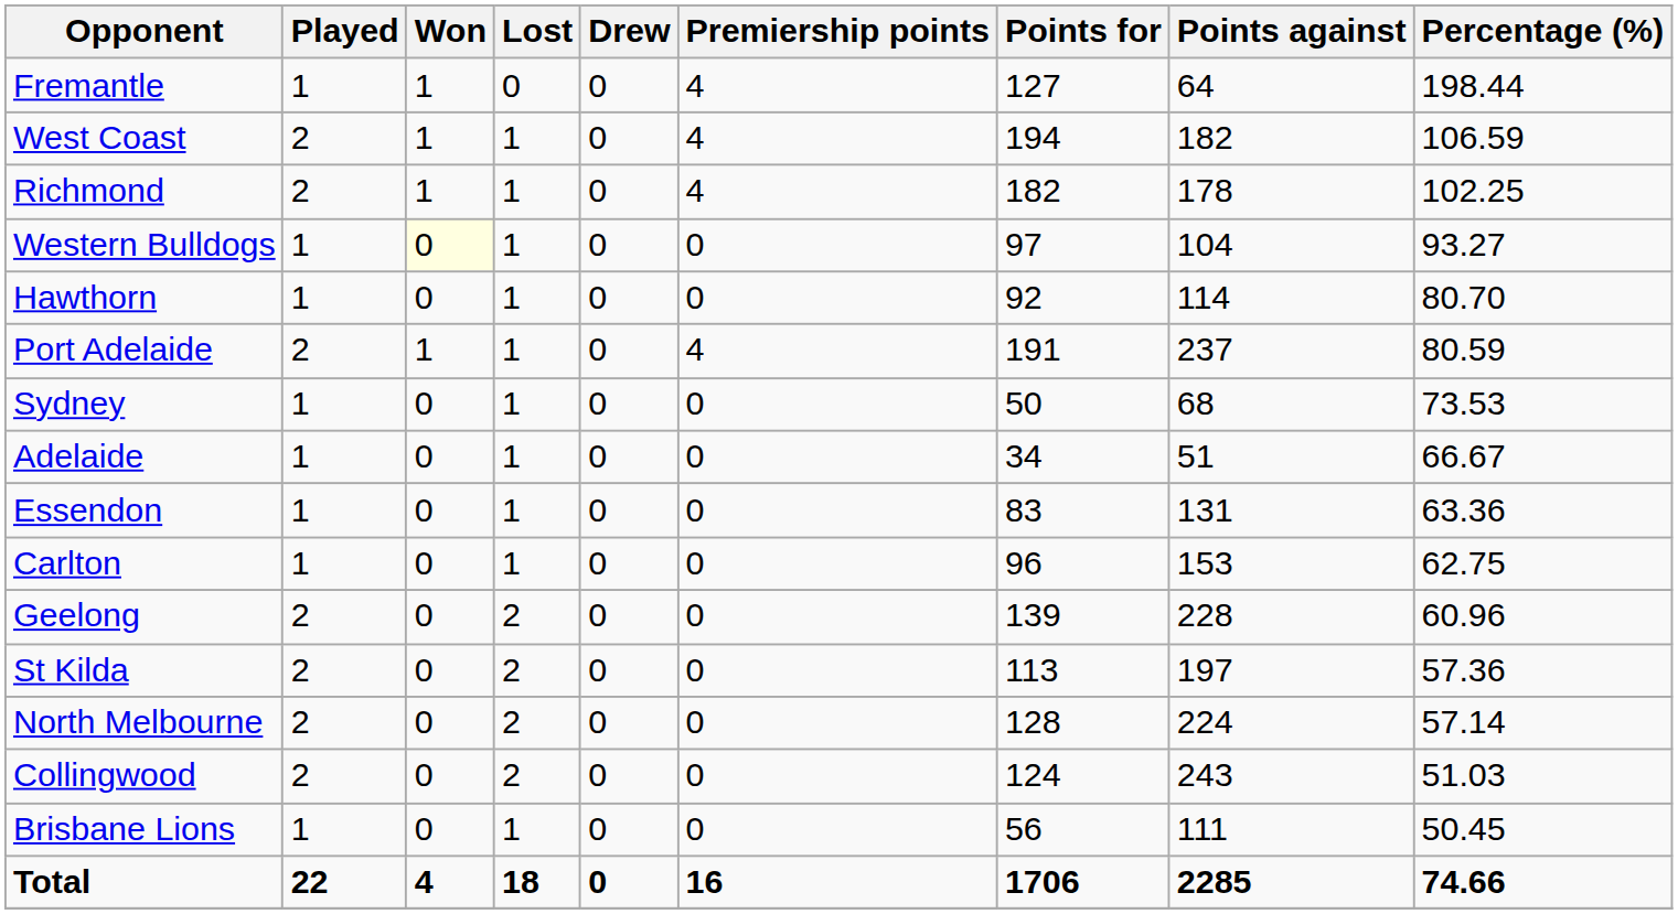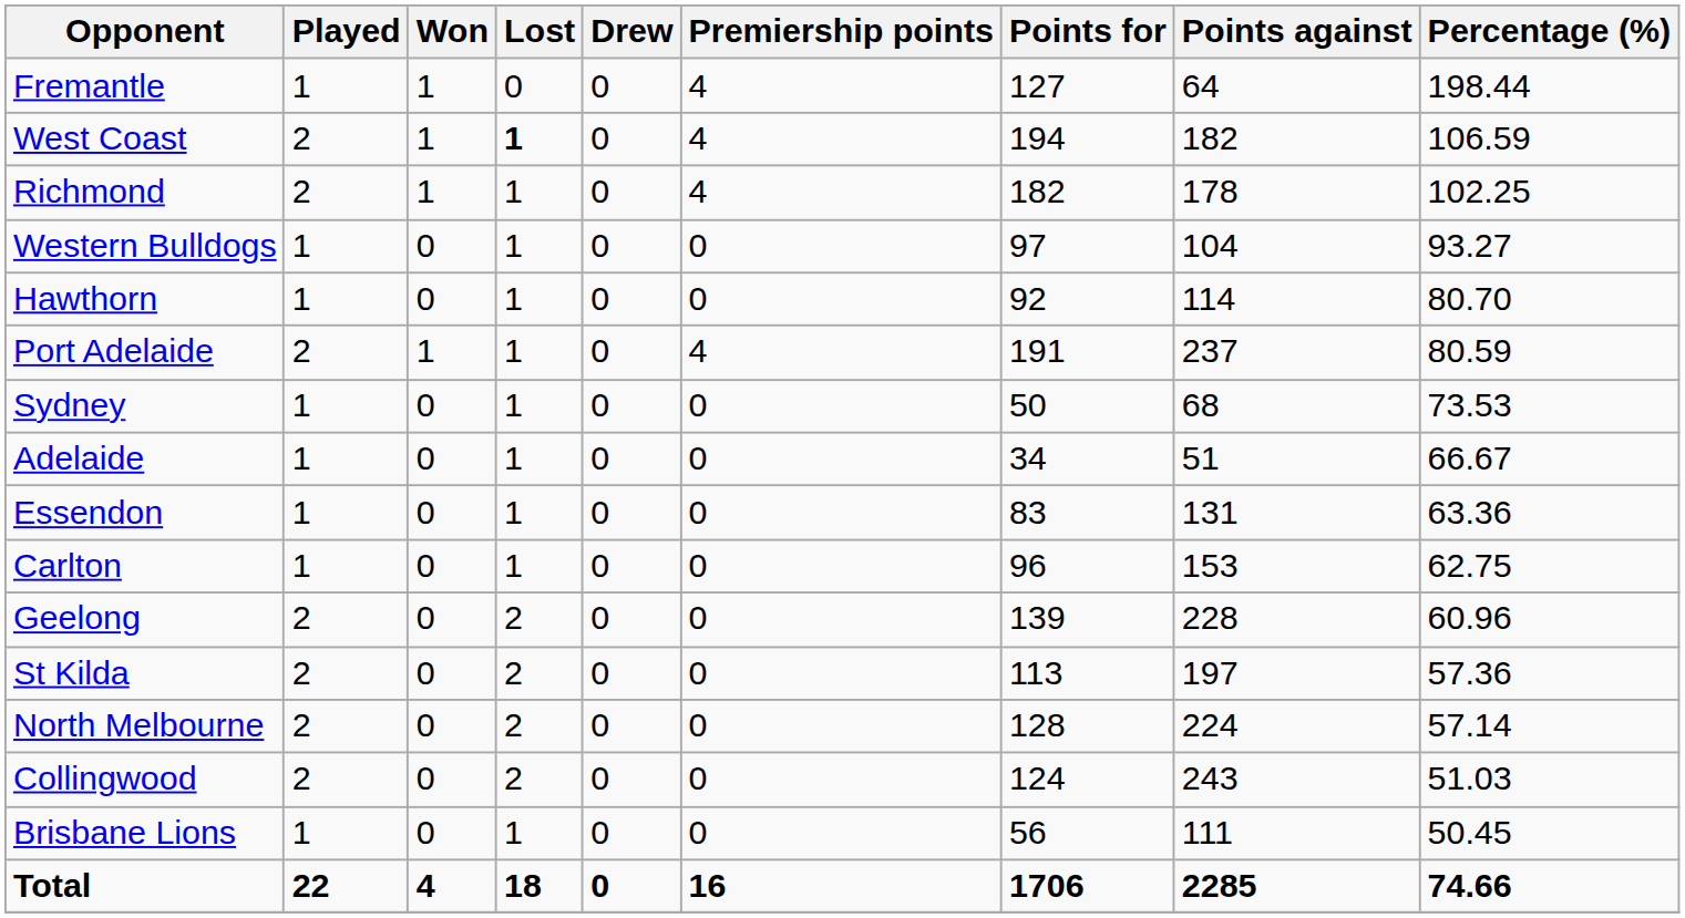West Coast | Lost: normal -> bold
Western Bulldogs | Won: lightyellow background -> no background
